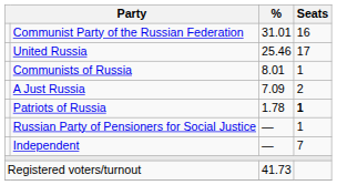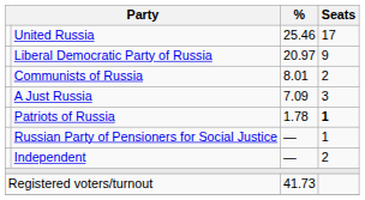- row: Communist Party of the Russian Federation | 31.01 | 16
+ row: Liberal Democratic Party of Russia | 20.97 | 9
Communists of Russia | Seats: 1 -> 2
A Just Russia | Seats: 2 -> 3
Independent | Seats: 7 -> 2
